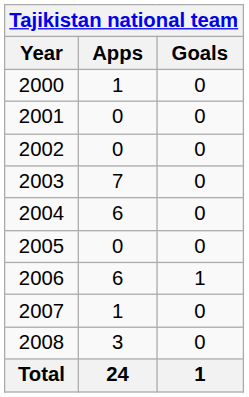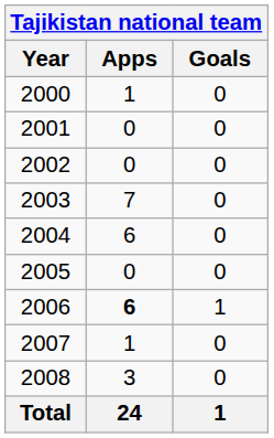2006 | Apps: normal -> bold
